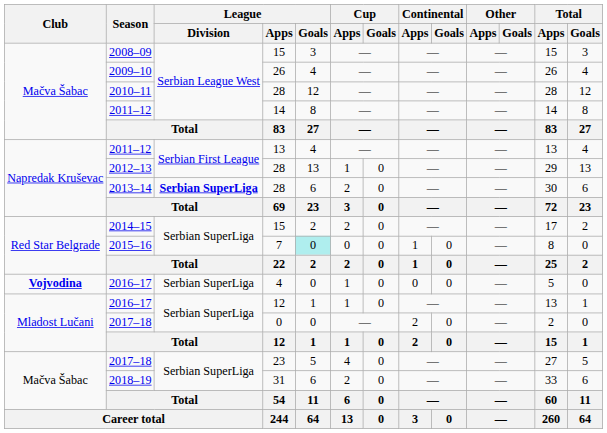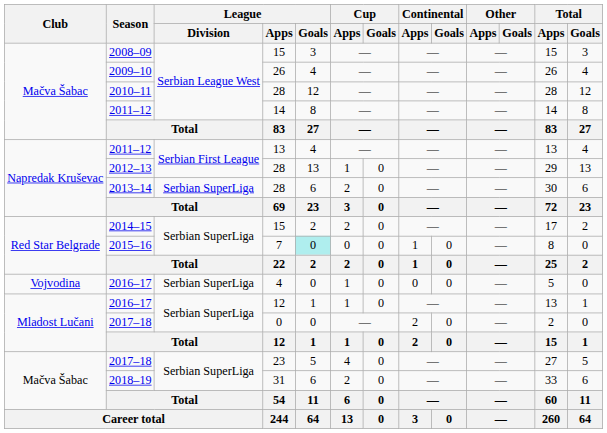2013–14 | League / Division: bold -> normal
2016–17 / 4 | Club: bold -> normal
